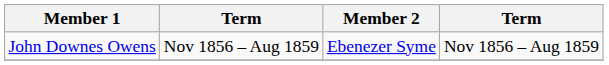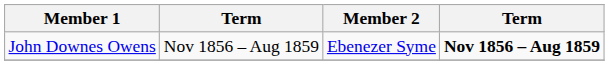John Downes Owens | column 4: normal -> bold
